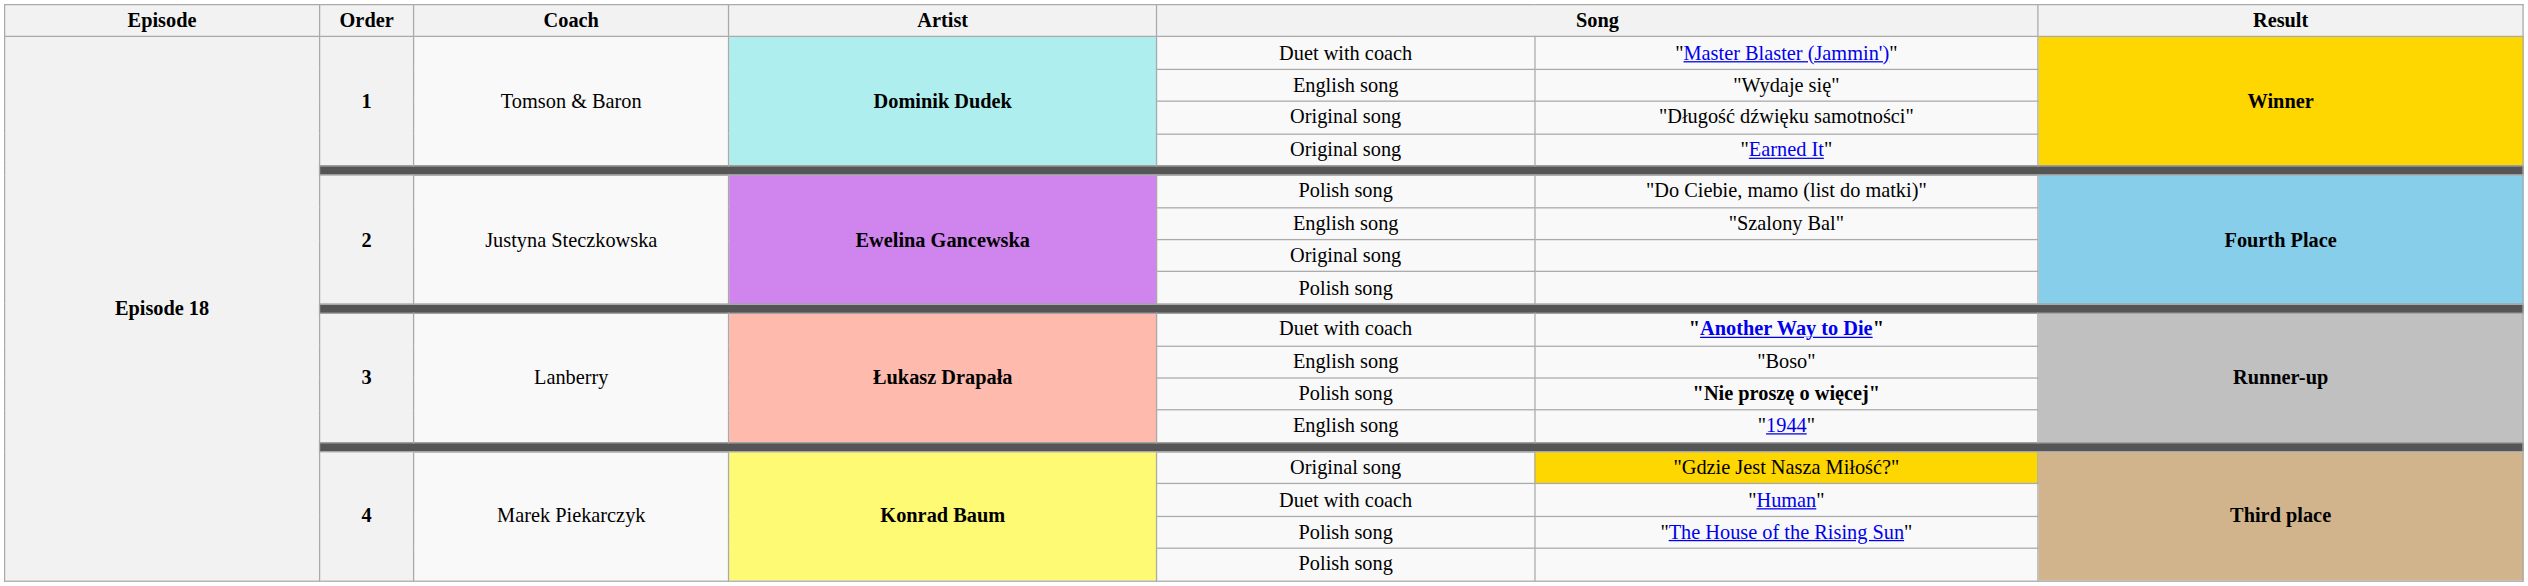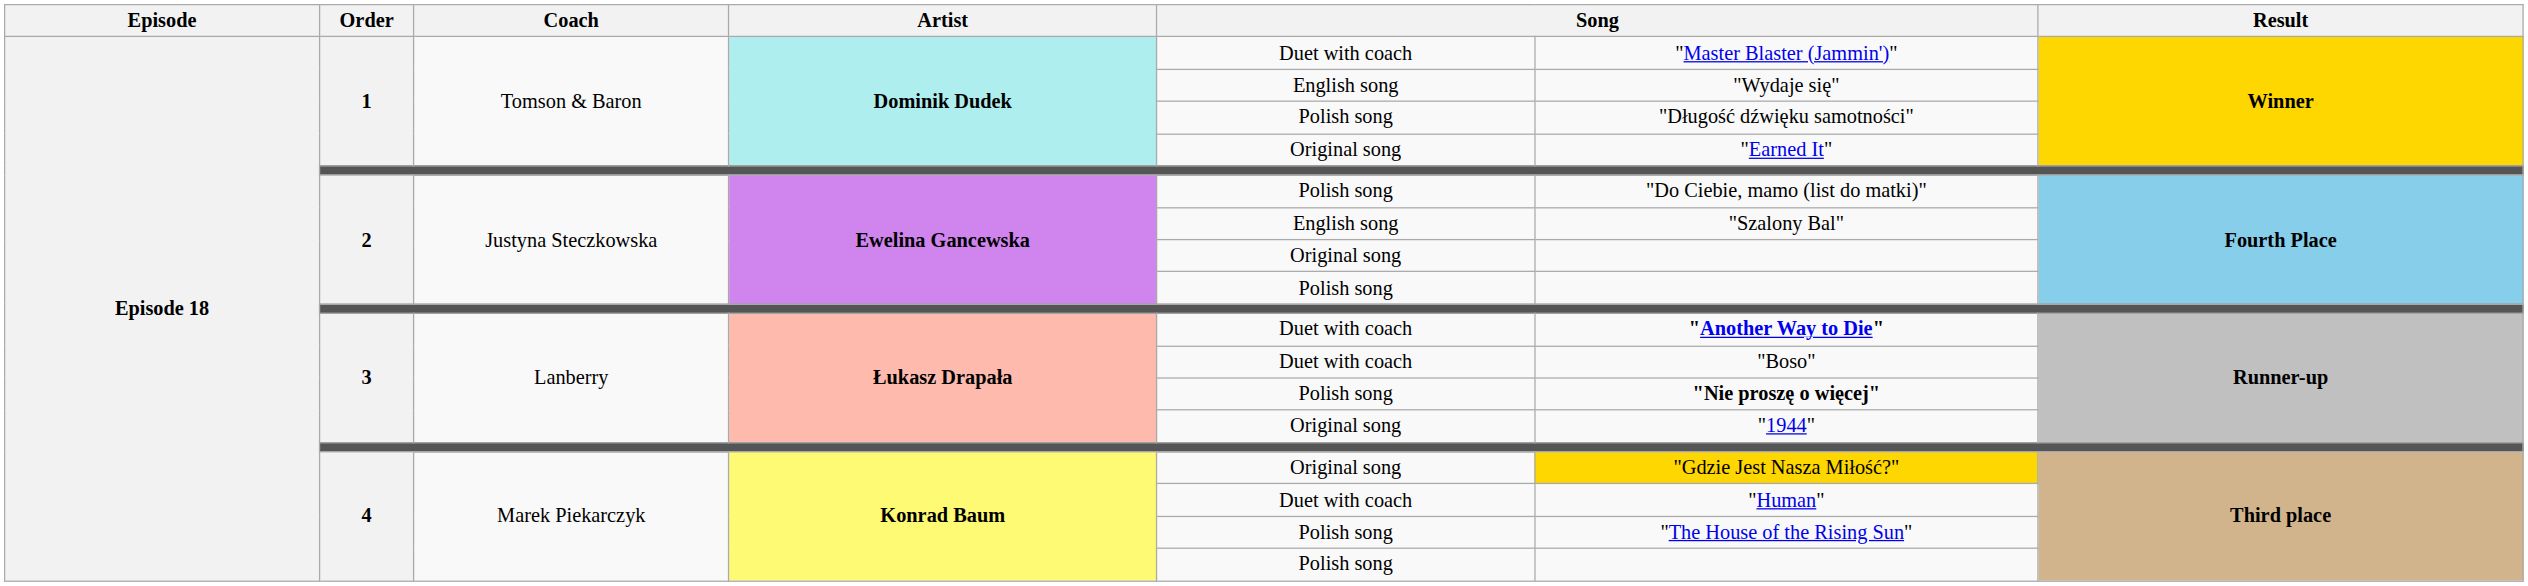row 4 | column 5: Original song -> Polish song
row 13 | column 5: English song -> Duet with coach
row 15 | column 5: English song -> Original song
